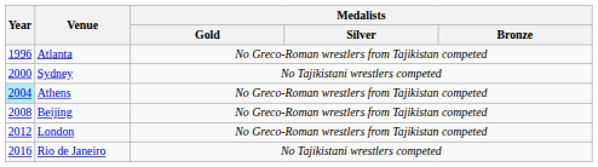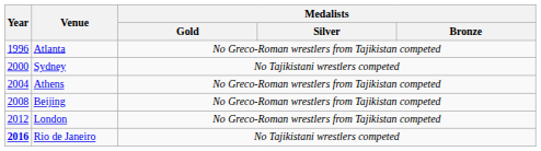Athens | Year: paleturquoise background -> no background
Rio de Janeiro | Year: normal -> bold
